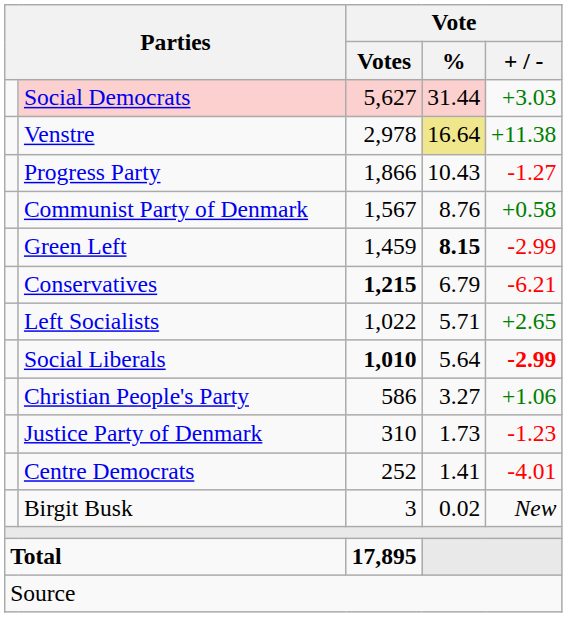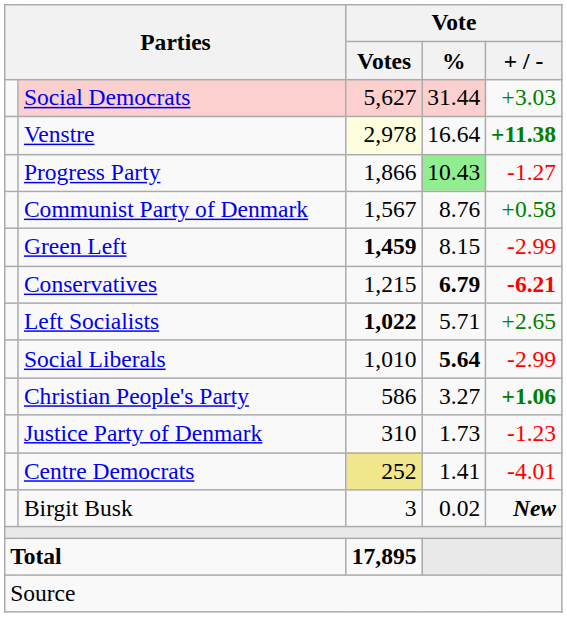Venstre | Vote / Votes: no background -> lightyellow background
Venstre | Vote / %: khaki background -> no background
Venstre | Vote / + / -: normal -> bold
Progress Party | Vote / %: no background -> lightgreen background
Green Left | Vote / Votes: normal -> bold
Green Left | Vote / %: bold -> normal
Conservatives | Vote / Votes: bold -> normal
Conservatives | Vote / %: normal -> bold
Conservatives | Vote / + / -: normal -> bold
Left Socialists | Vote / Votes: normal -> bold
Social Liberals | Vote / Votes: bold -> normal
Social Liberals | Vote / %: normal -> bold
Social Liberals | Vote / + / -: bold -> normal
Christian People's Party | Vote / + / -: normal -> bold
Centre Democrats | Vote / Votes: no background -> khaki background
Birgit Busk | Vote / + / -: normal -> bold
